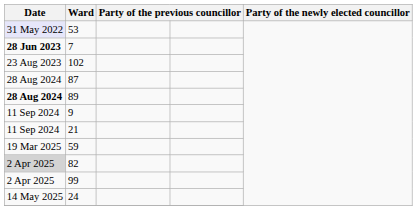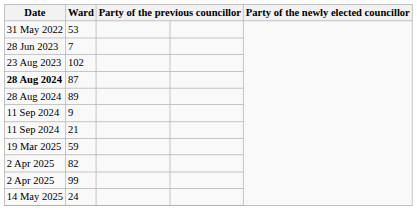53 | Date: lavender background -> no background
7 | Date: bold -> normal
87 | Date: normal -> bold
89 | Date: bold -> normal
82 | Date: lightgrey background -> no background
